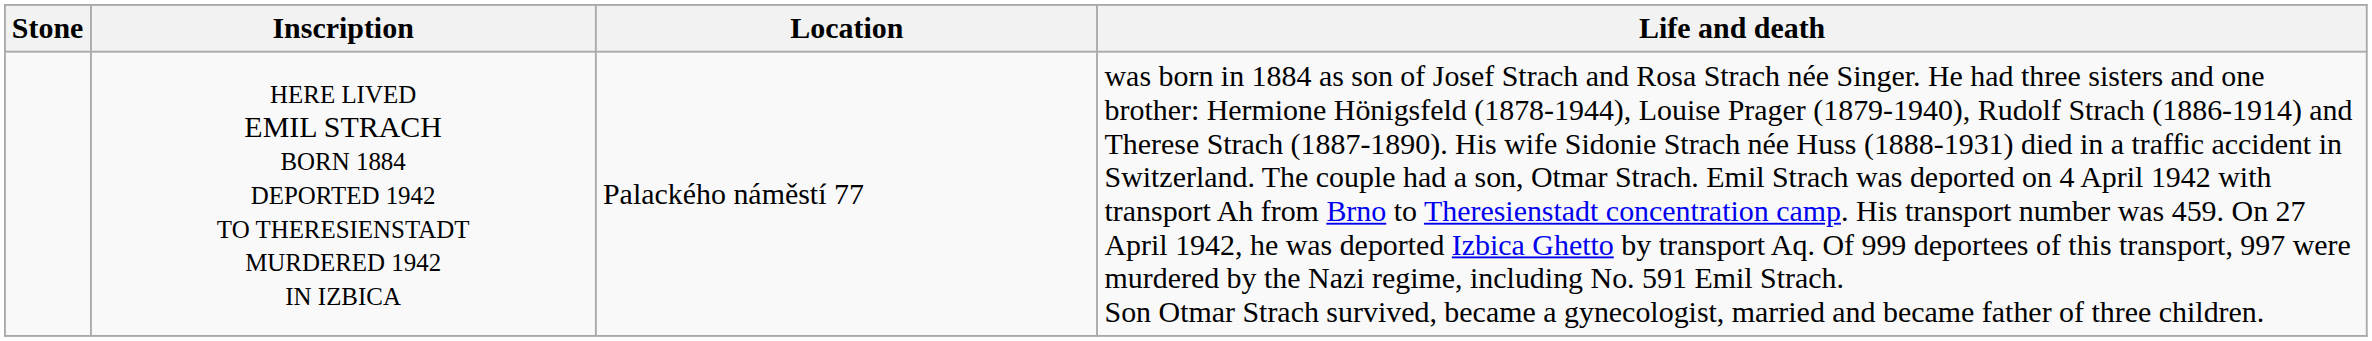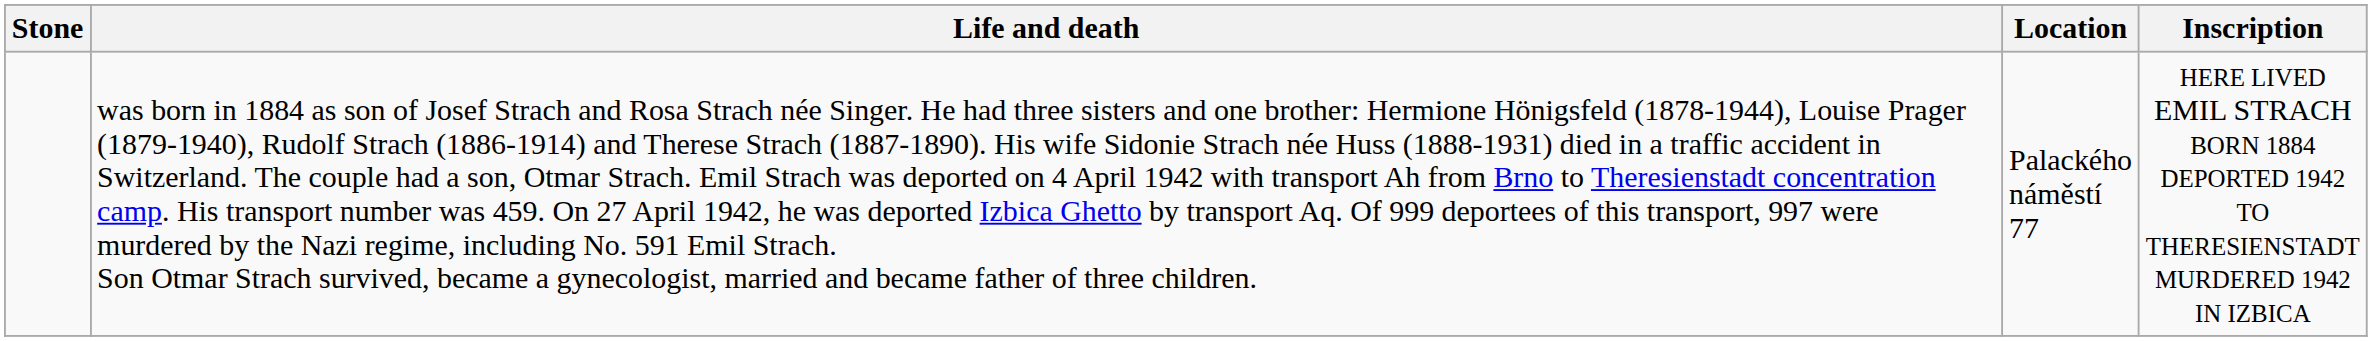columns swapped: Inscription <-> Life and death
